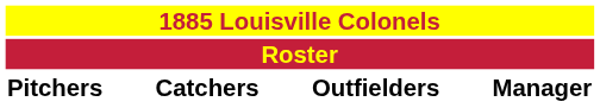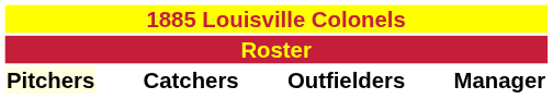Pitchers | column 1: no background -> lightyellow background
